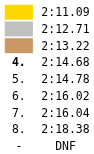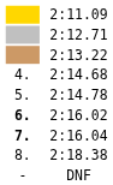2:14.68 | column 1: bold -> normal
2:16.02 | column 1: normal -> bold
2:16.04 | column 1: normal -> bold
